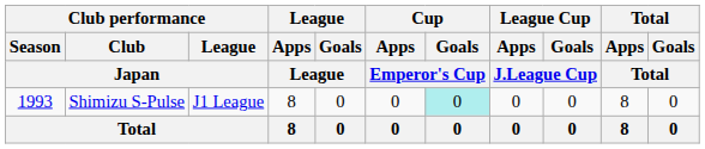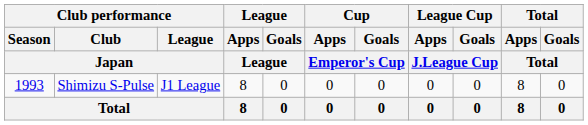Shimizu S-Pulse | Cup / Goals / Emperor's Cup: paleturquoise background -> no background
